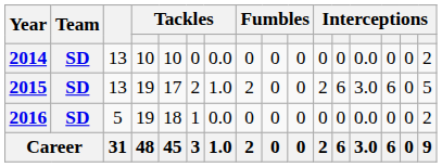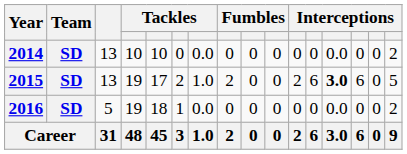2015 | column 13: normal -> bold
